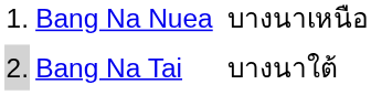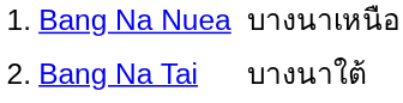Bang Na Tai | column 1: lightgrey background -> no background
